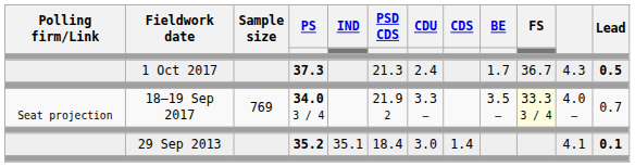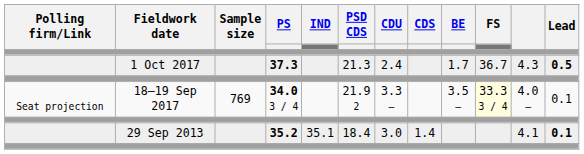18–19 Sep 2017 | Lead: 0.7 -> 0.1
